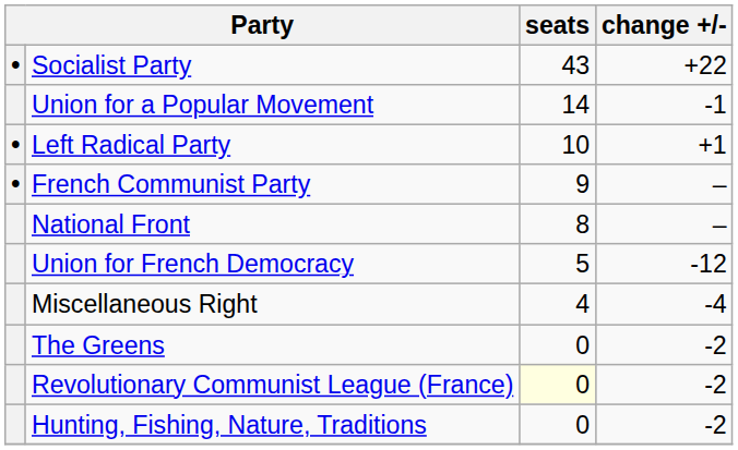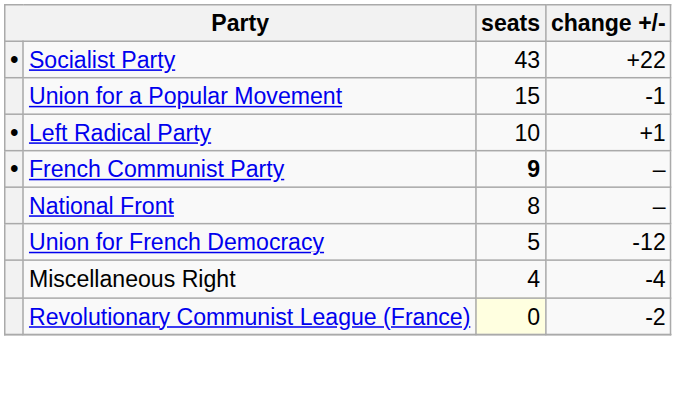Union for a Popular Movement | seats: 14 -> 15
French Communist Party | seats: normal -> bold
- row: The Greens | 0 | -2
- row: Hunting, Fishing, Nature, Traditions | 0 | -2
